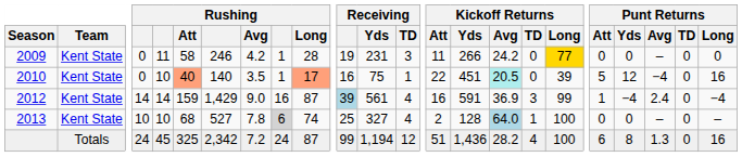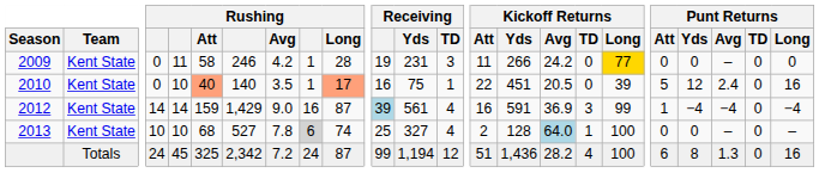2010 | Kickoff Returns / Avg: paleturquoise background -> no background
2010 | Punt Returns / Avg: −4 -> 2.4
2012 | Punt Returns / Avg: 2.4 -> −4
